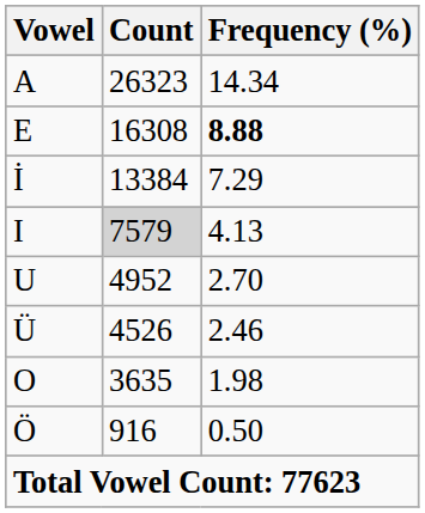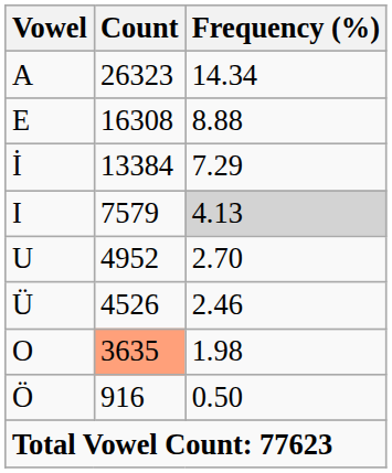E | Frequency (%): bold -> normal
I | Count: lightgrey background -> no background
I | Frequency (%): no background -> lightgrey background
O | Count: no background -> lightsalmon background
